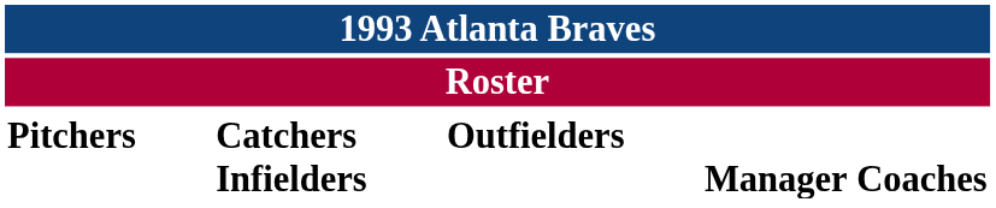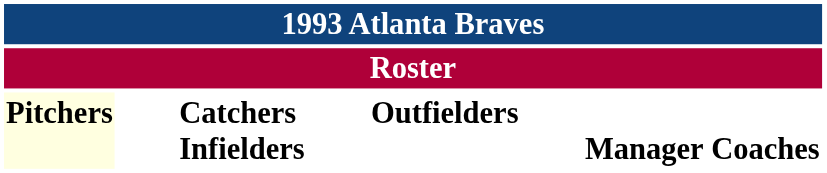Pitchers | column 1: no background -> lightyellow background
